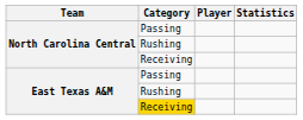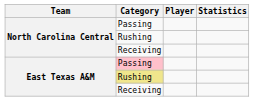East Texas A&M / Passing | Category: no background -> pink background
East Texas A&M / Rushing | Category: no background -> khaki background
East Texas A&M / Receiving | Category: gold background -> no background
